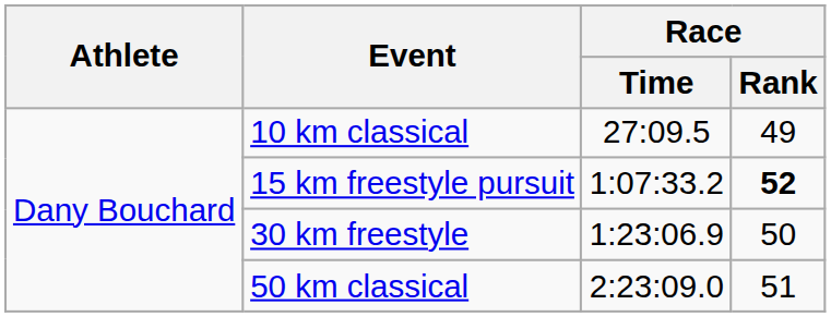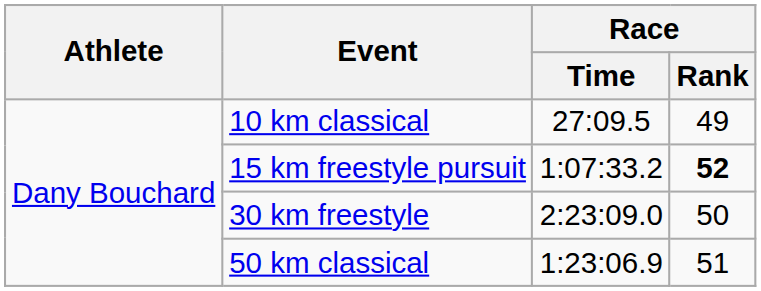30 km freestyle | Race / Time: 1:23:06.9 -> 2:23:09.0
50 km classical | Race / Time: 2:23:09.0 -> 1:23:06.9
